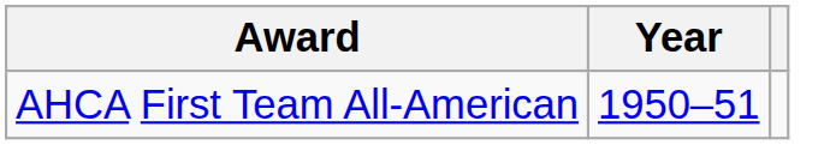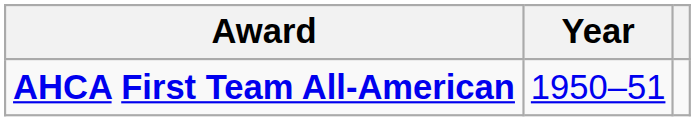row 2 | Award: normal -> bold
